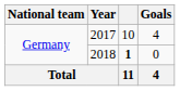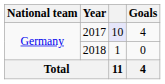2017 | column 3: no background -> lavender background
2018 | column 3: bold -> normal
